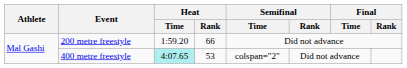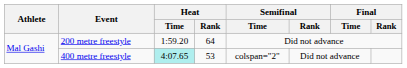200 metre freestyle | Heat / Rank: 66 -> 64
